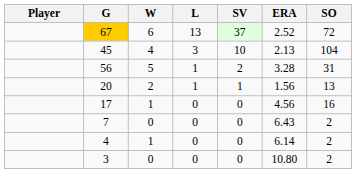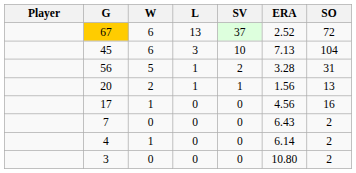45 | W: 4 -> 6
45 | ERA: 2.13 -> 7.13
